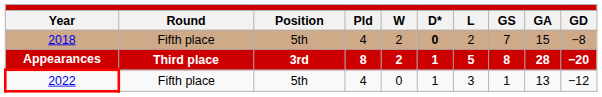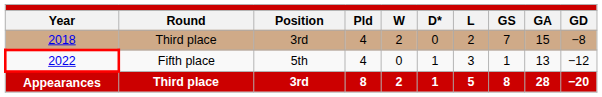2018 | Round: Fifth place -> Third place
2018 | Position: 5th -> 3rd
2018 | D*: bold -> normal
rows swapped: 2022 <-> Appearances
